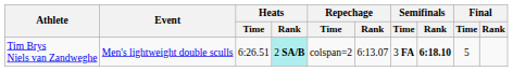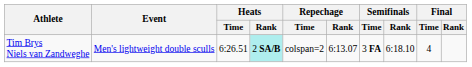Tim Brys Niels van Zandweghe | Semifinals / Rank: bold -> normal
Tim Brys Niels van Zandweghe | Final / Time: 5 -> 4
